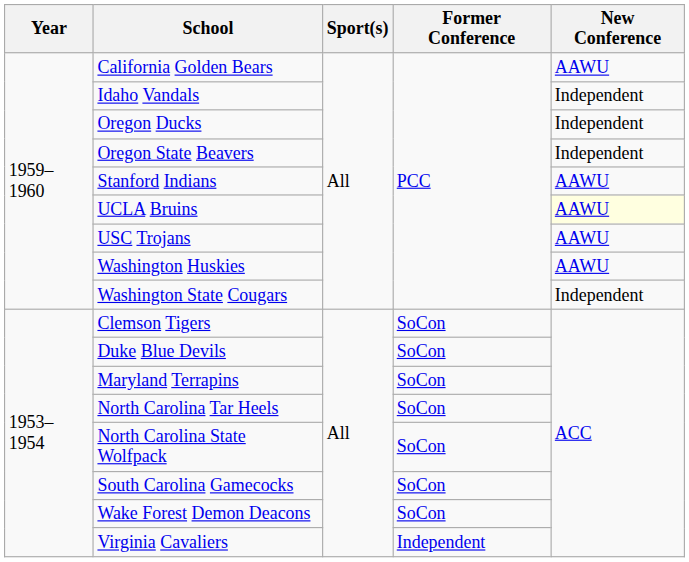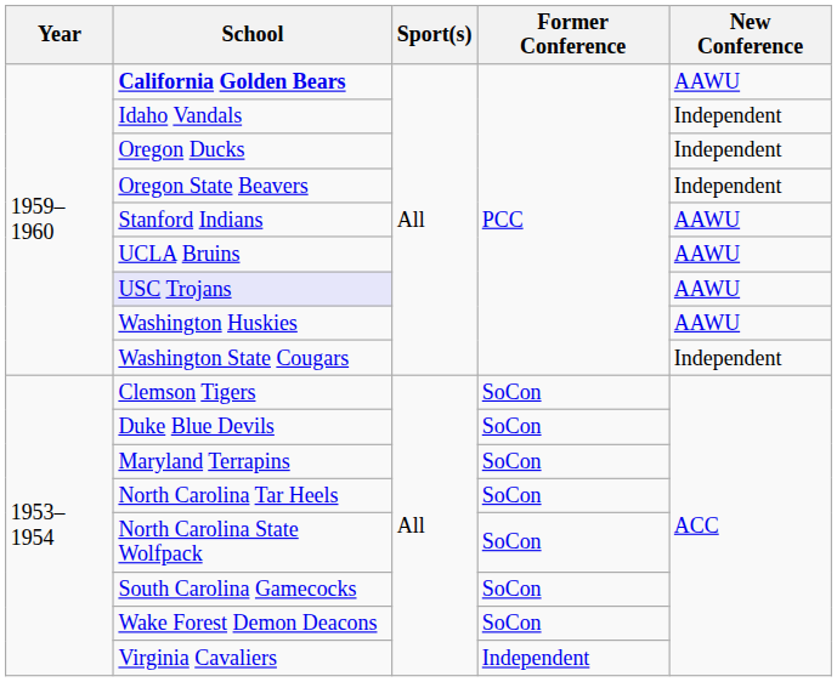row 2 | School: normal -> bold
row 7 | New Conference: lightyellow background -> no background
row 8 | School: no background -> lavender background
